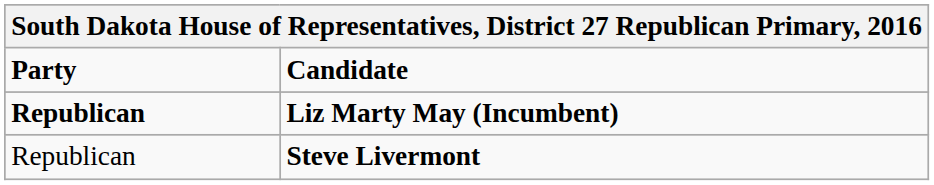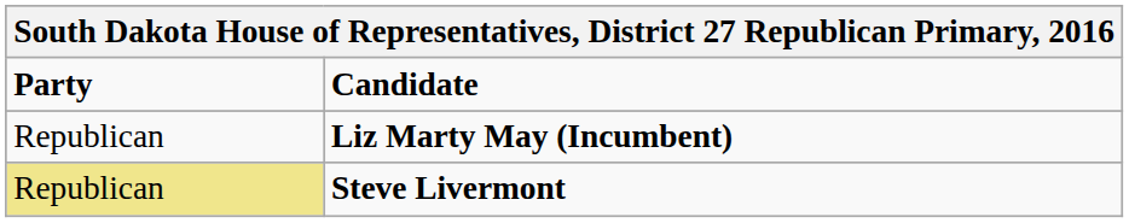Liz Marty May (Incumbent) | Party: bold -> normal
Steve Livermont | Party: no background -> khaki background
